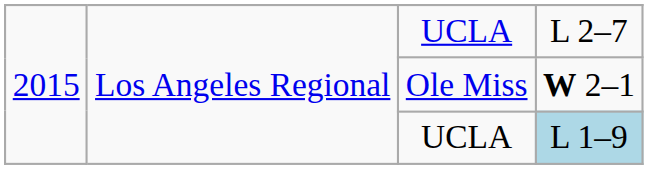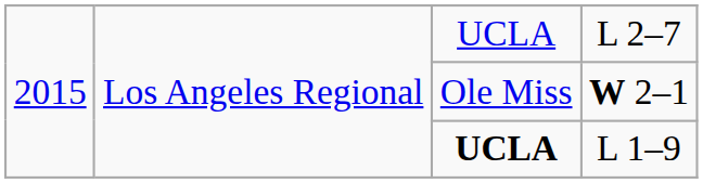UCLA / L 1–9 | column 3: normal -> bold
UCLA / L 1–9 | column 4: lightblue background -> no background
